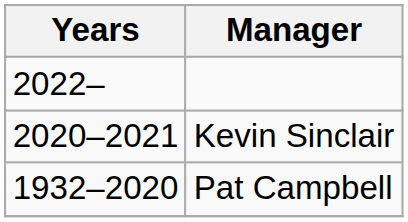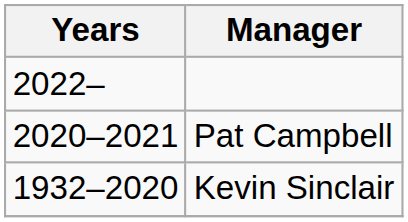row 3 | Manager: Kevin Sinclair -> Pat Campbell
row 4 | Manager: Pat Campbell -> Kevin Sinclair
